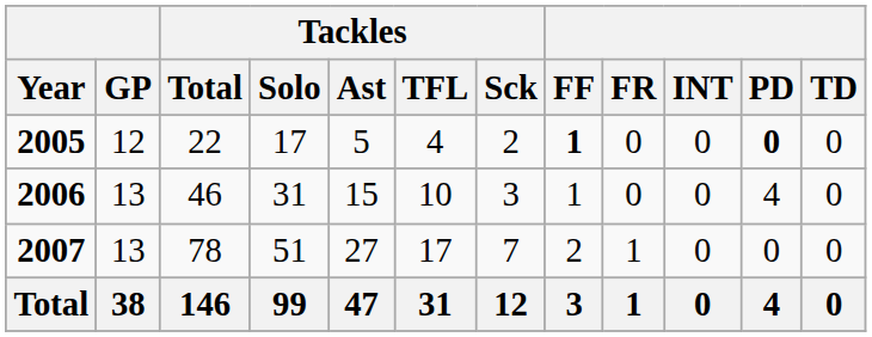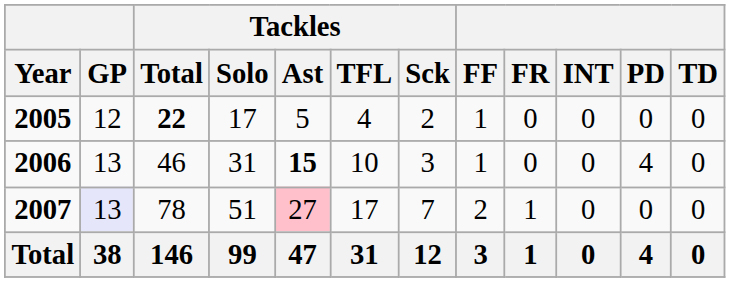2005 | Tackles / Total: normal -> bold
2005 | FF: bold -> normal
2005 | PD: bold -> normal
2006 | Tackles / Ast: normal -> bold
2007 | GP: no background -> lavender background
2007 | Tackles / Ast: no background -> pink background
